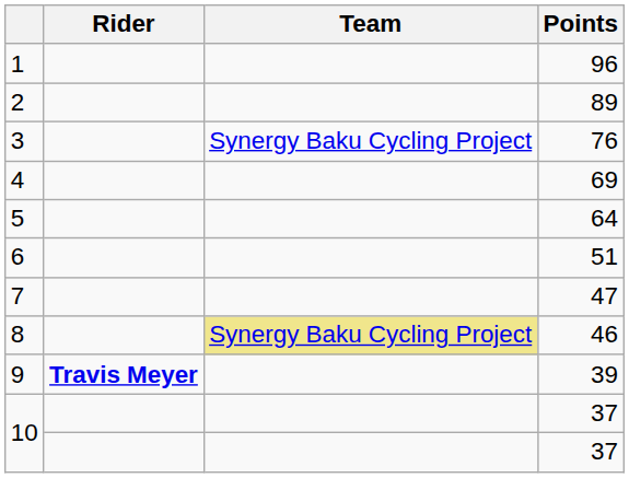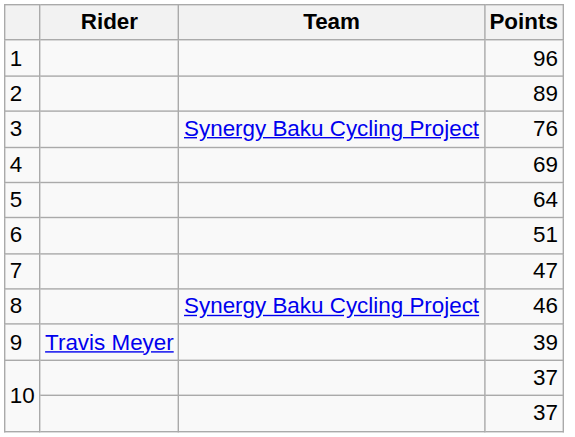8 | Team: khaki background -> no background
9 | Rider: bold -> normal
